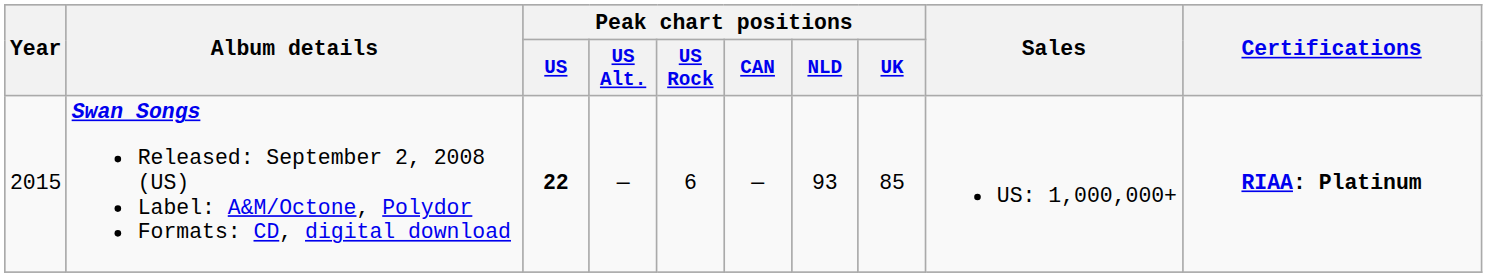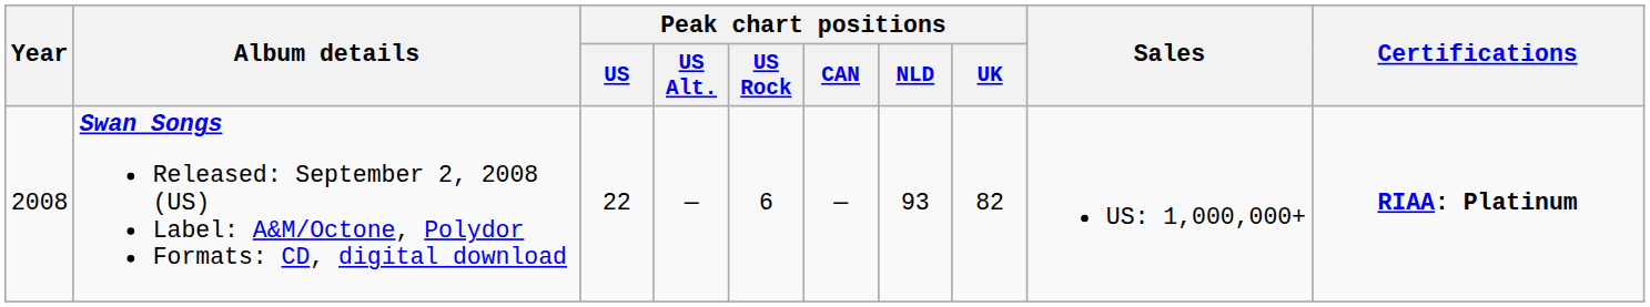row 3 | Year: 2015 -> 2008
row 3 | Peak chart positions / US: bold -> normal
row 3 | Peak chart positions / UK: 85 -> 82
